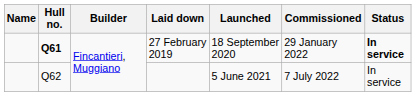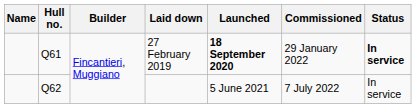27 February 2019 | Hull no.: bold -> normal
27 February 2019 | Launched: normal -> bold
